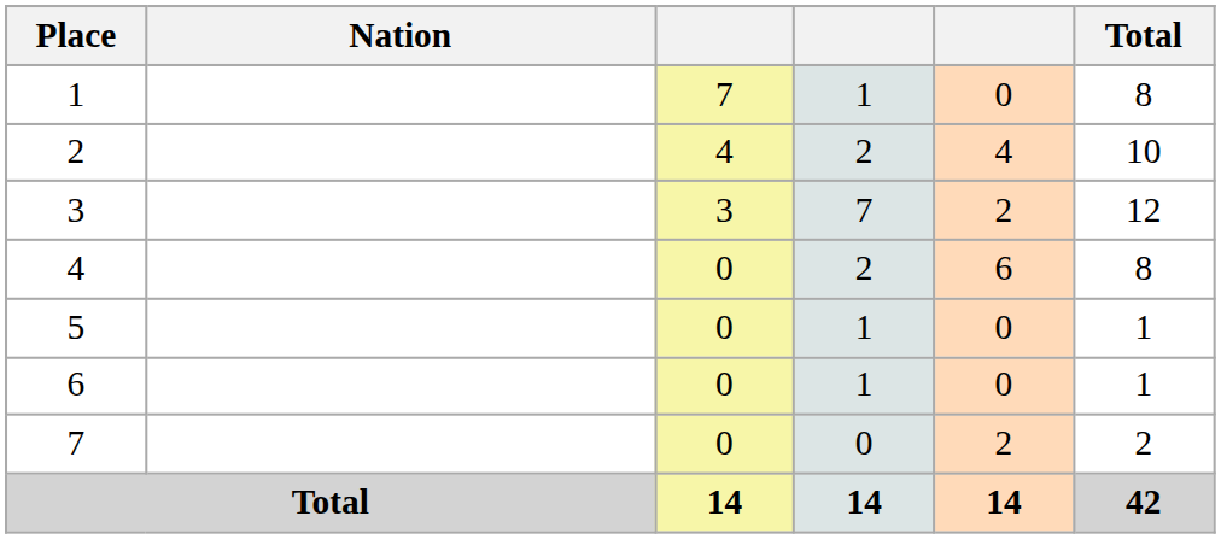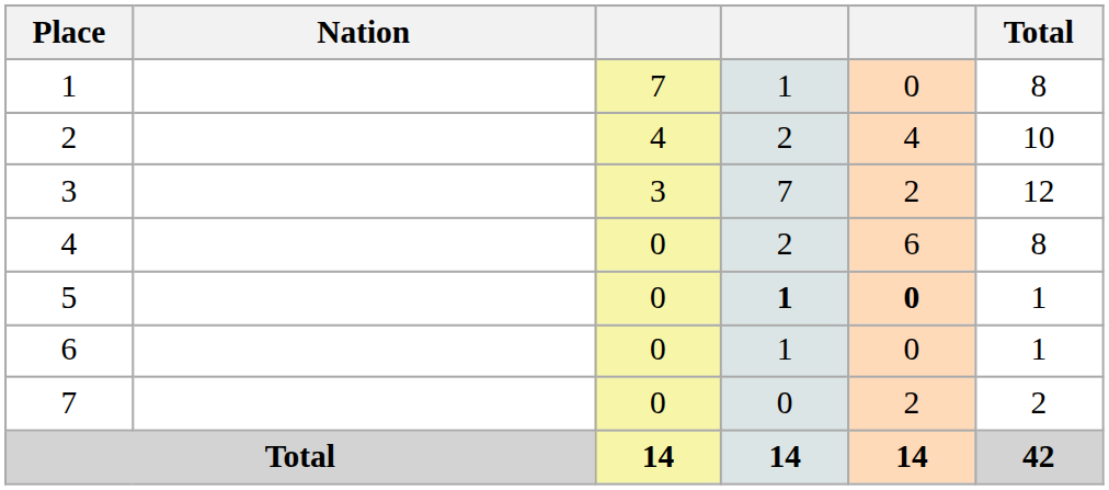5 | column 4: normal -> bold
5 | column 5: normal -> bold
